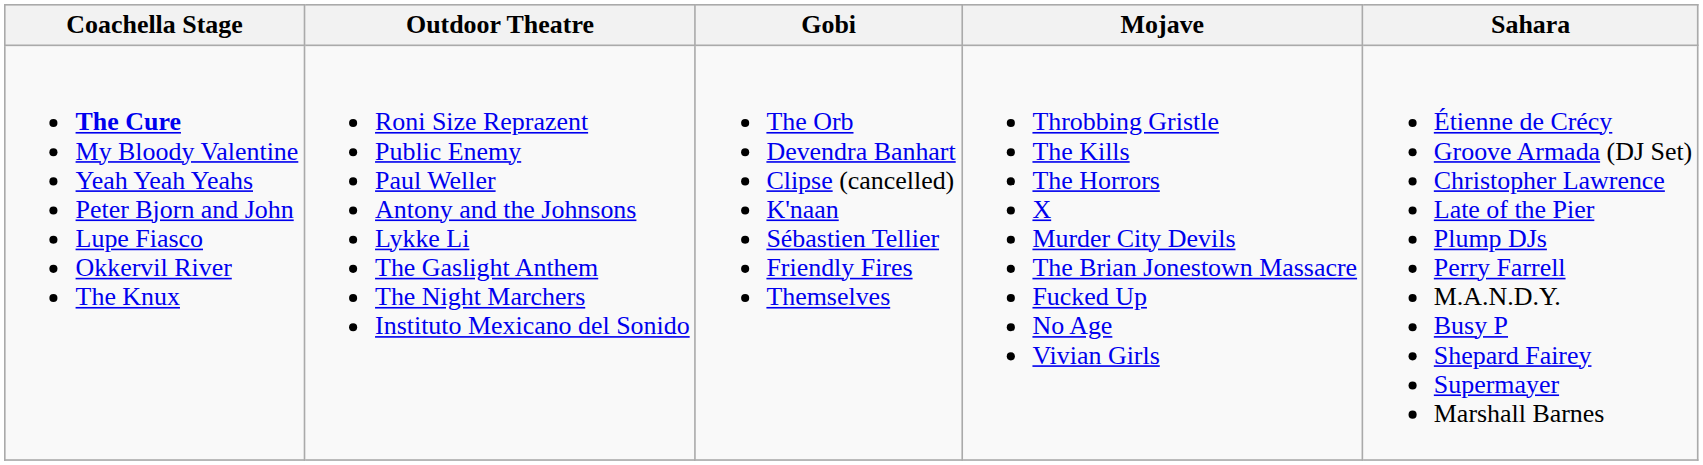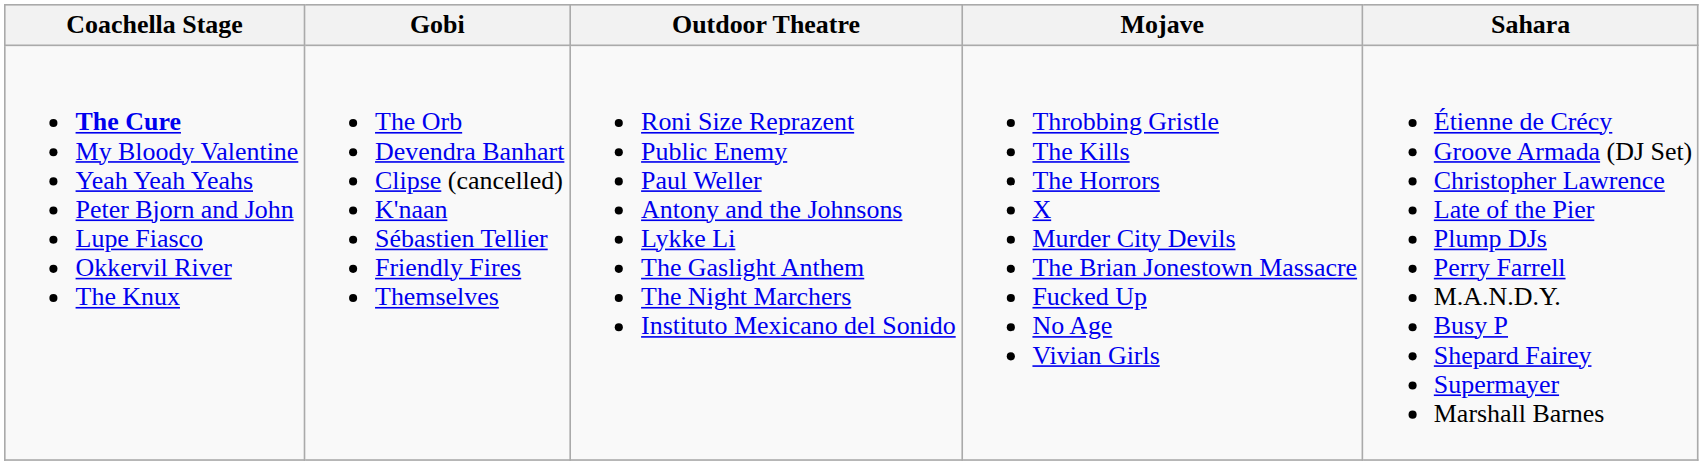columns swapped: Outdoor Theatre <-> Gobi
